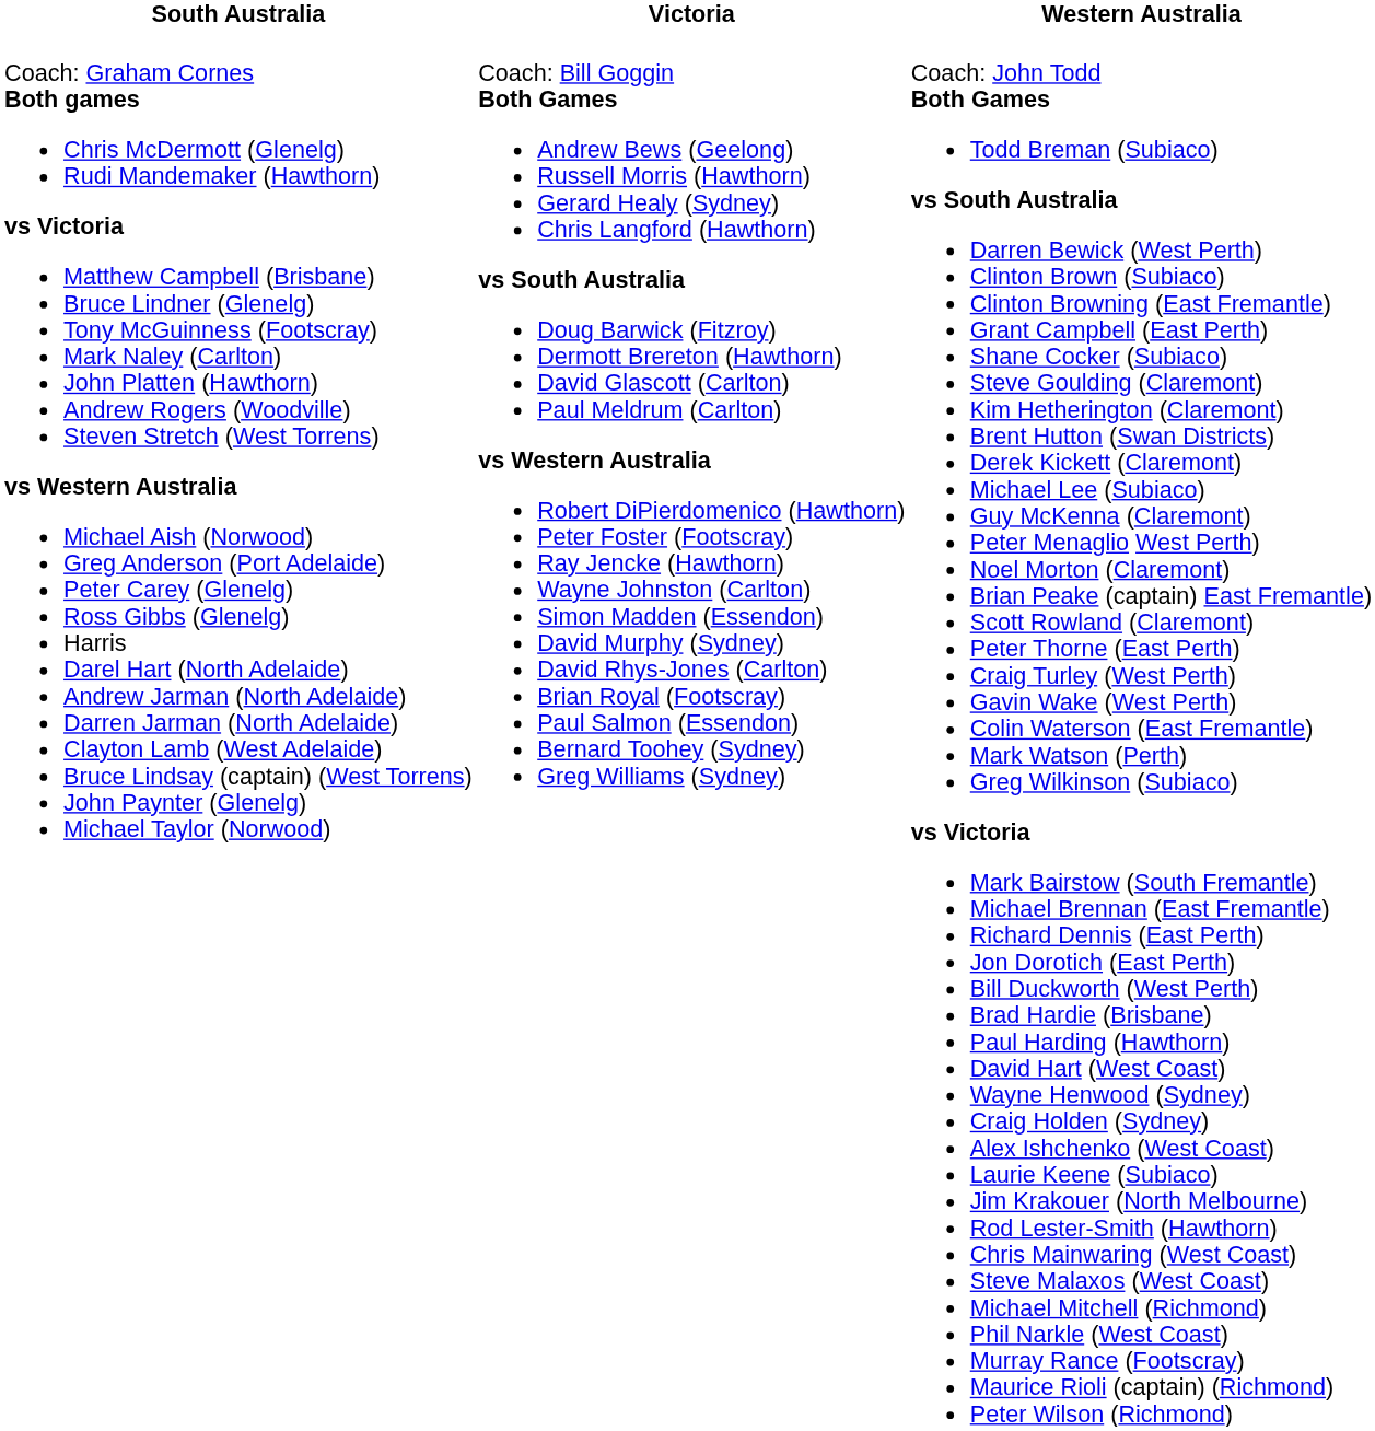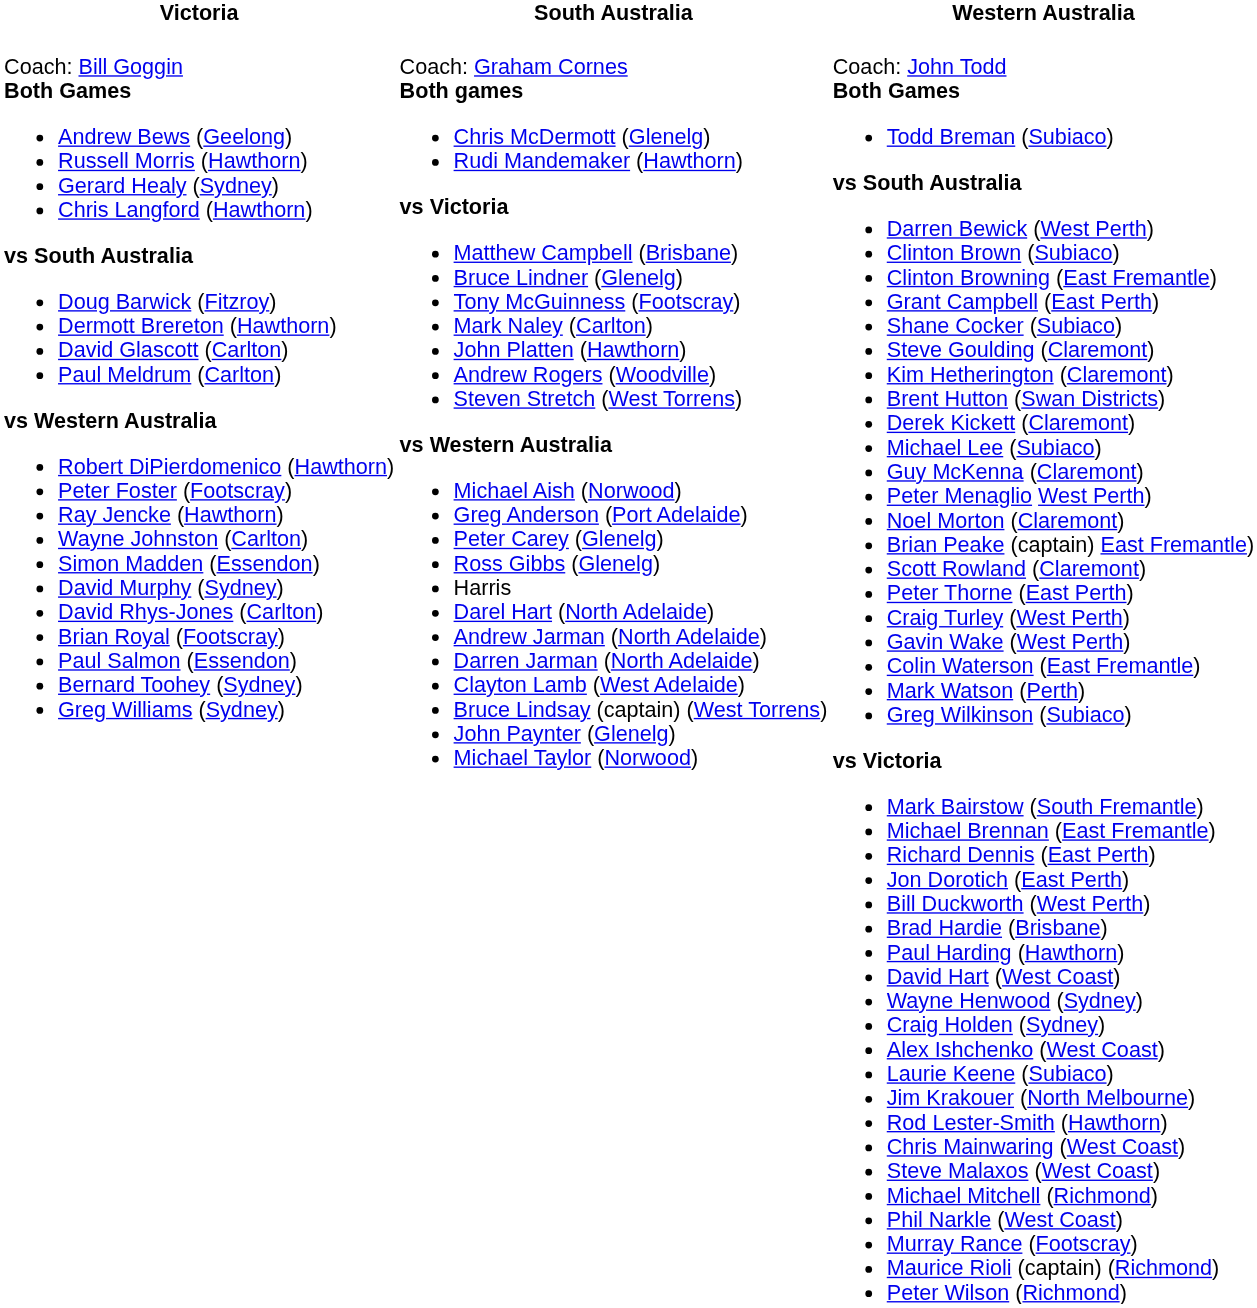columns swapped: South Australia <-> Victoria
